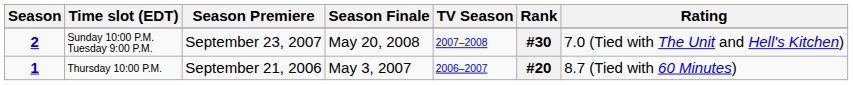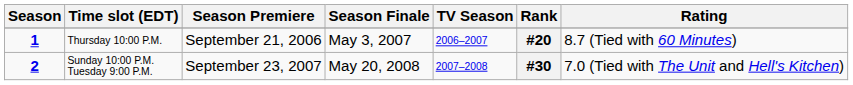rows swapped: Thursday 10:00 P.M. <-> Sunday 10:00 P.M. Tuesday 9:00 P.M.
